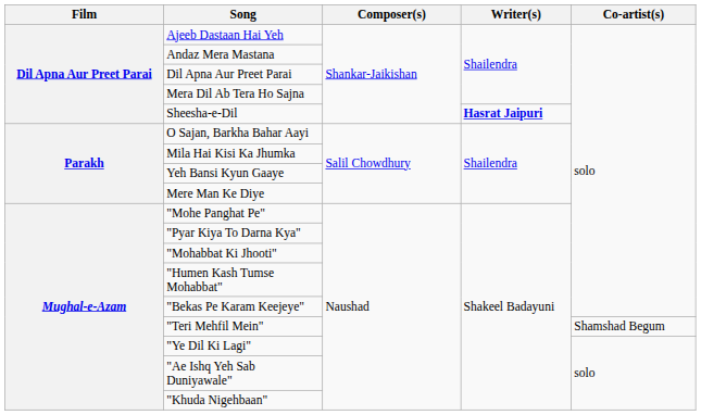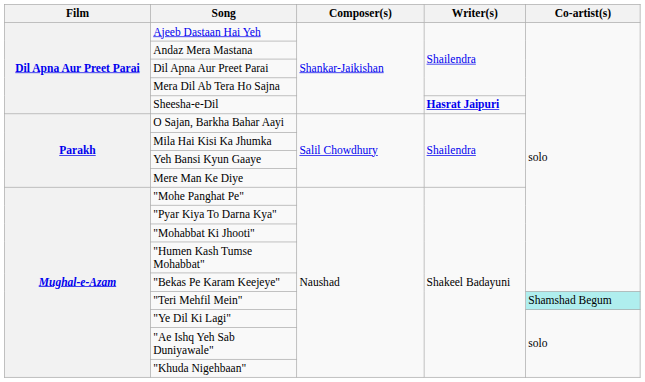"Teri Mehfil Mein" | Co-artist(s): no background -> paleturquoise background
